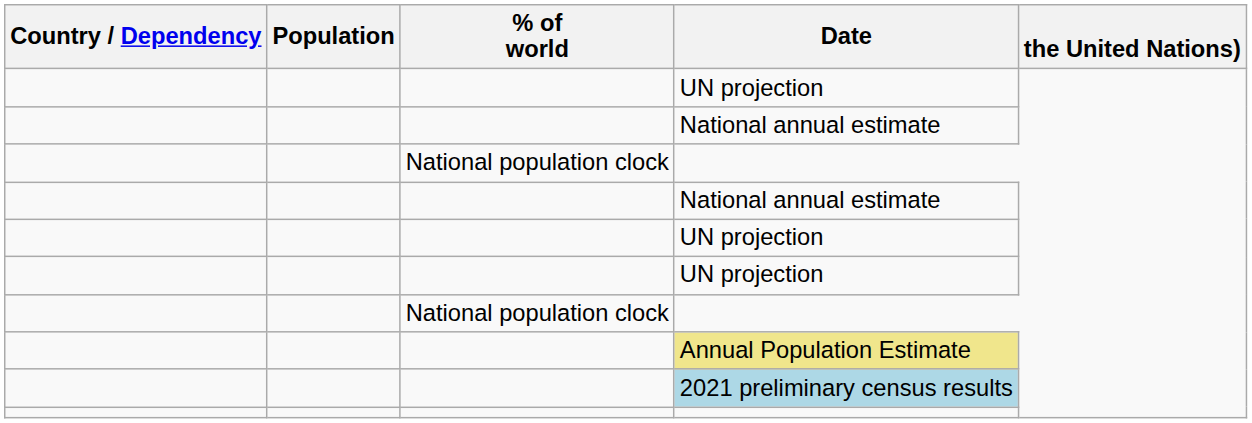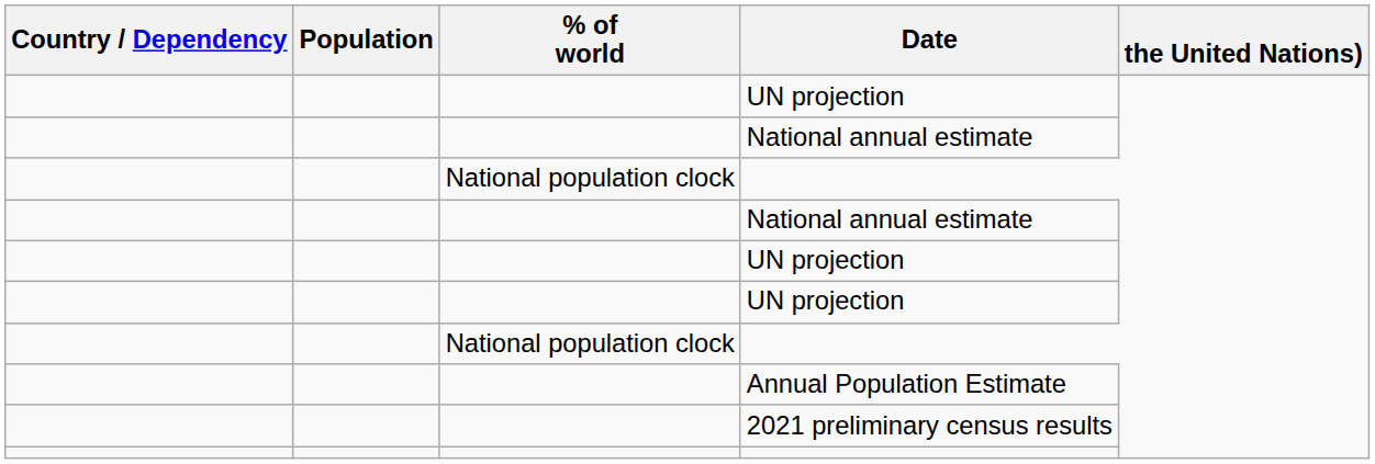Annual Population Estimate | Date: khaki background -> no background
2021 preliminary census results | Date: lightblue background -> no background
